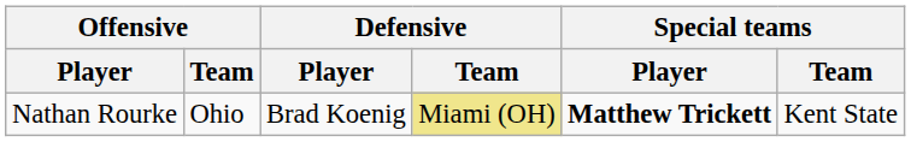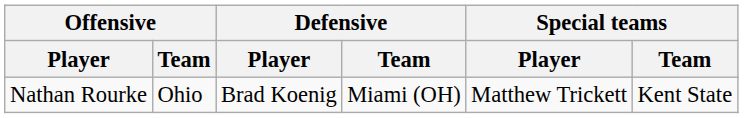Nathan Rourke | Defensive / Team: khaki background -> no background
Nathan Rourke | Special teams / Player: bold -> normal
